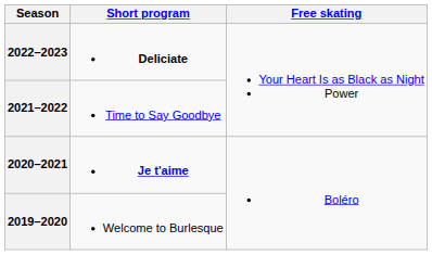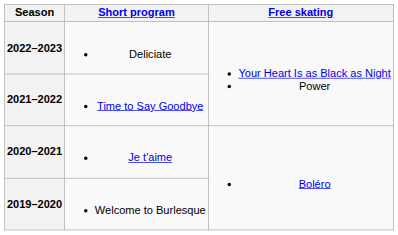2022–2023 | Short program: bold -> normal
2020–2021 | Short program: bold -> normal
